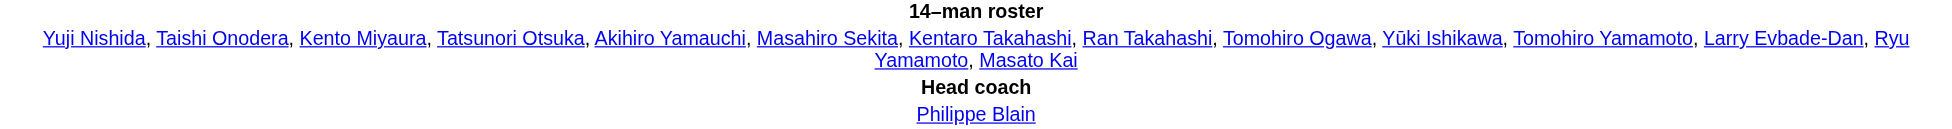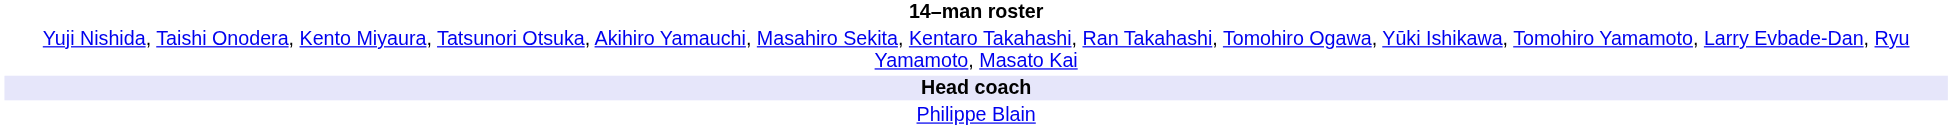row 3 | column 1: no background -> lavender background
